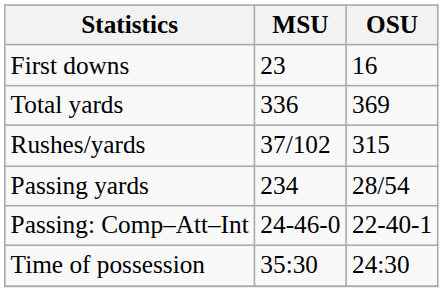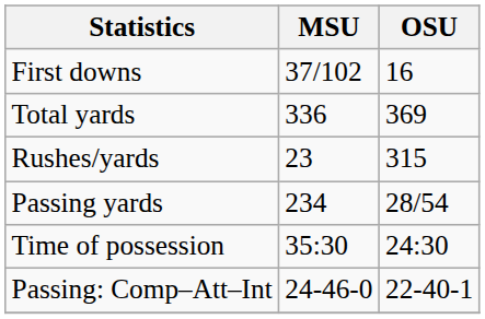First downs | MSU: 23 -> 37/102
Rushes/yards | MSU: 37/102 -> 23
rows swapped: Passing: Comp–Att–Int <-> Time of possession
